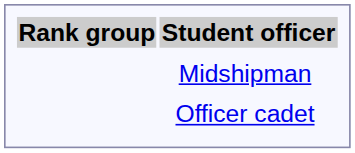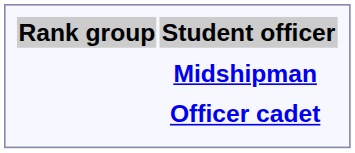Midshipman | column 2: normal -> bold
Officer cadet | column 2: normal -> bold
